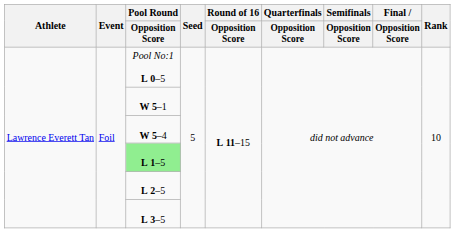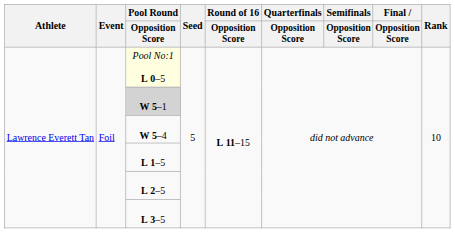Pool No:1 L 0–5 | Pool Round / Opposition Score: no background -> lightyellow background
W 5–1 | Pool Round / Opposition Score: no background -> lightgrey background
L 1–5 | Pool Round / Opposition Score: lightgreen background -> no background
